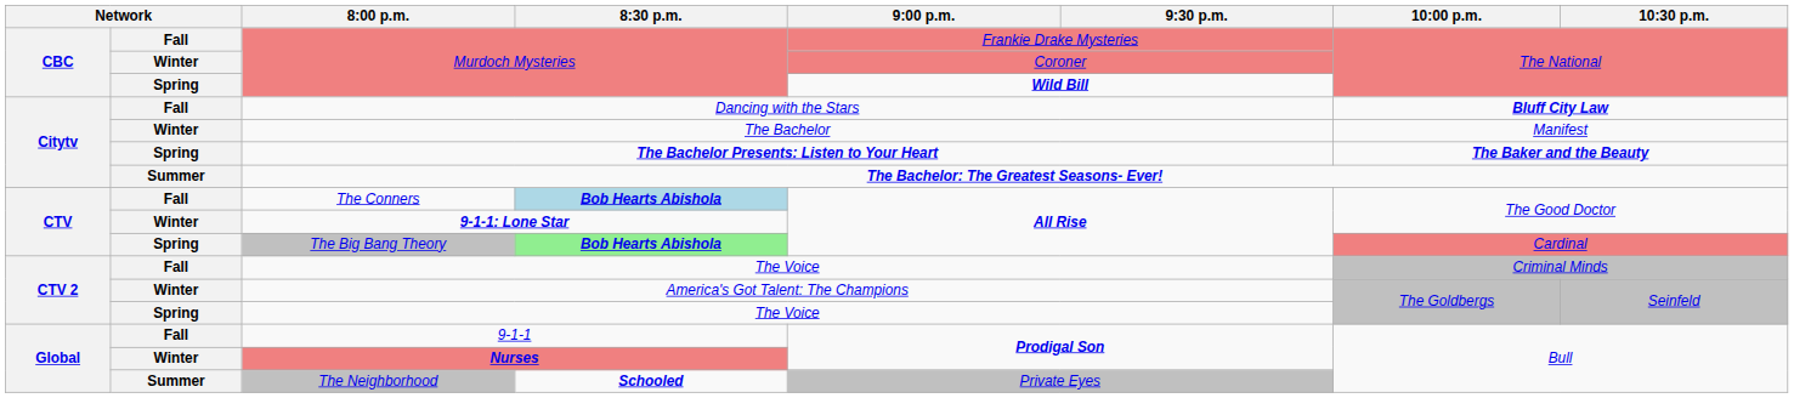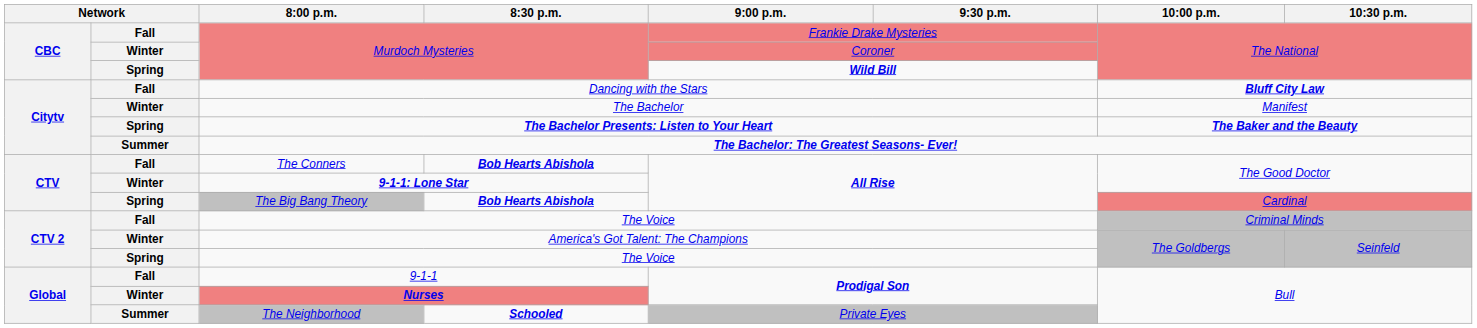The Conners | 8:30 p.m.: lightblue background -> no background
The Big Bang Theory | 8:30 p.m.: lightgreen background -> no background
